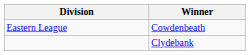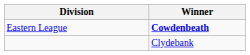Eastern League | Winner: normal -> bold
